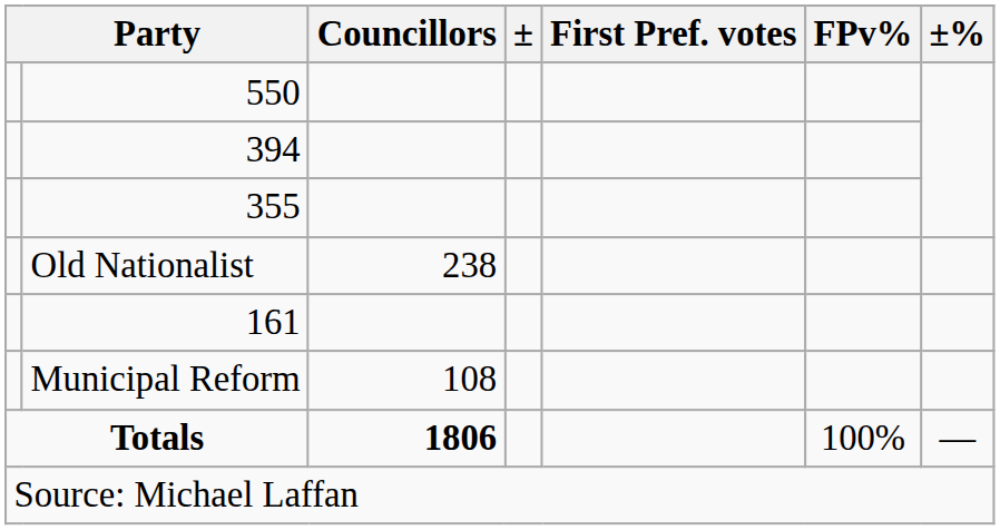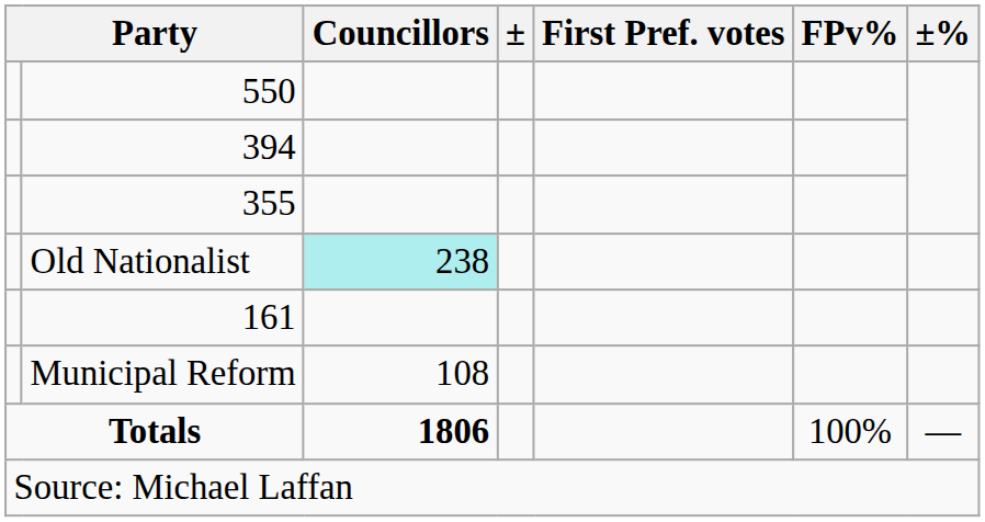Old Nationalist | Councillors: no background -> paleturquoise background
